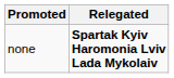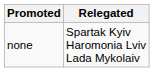none | Relegated: bold -> normal
